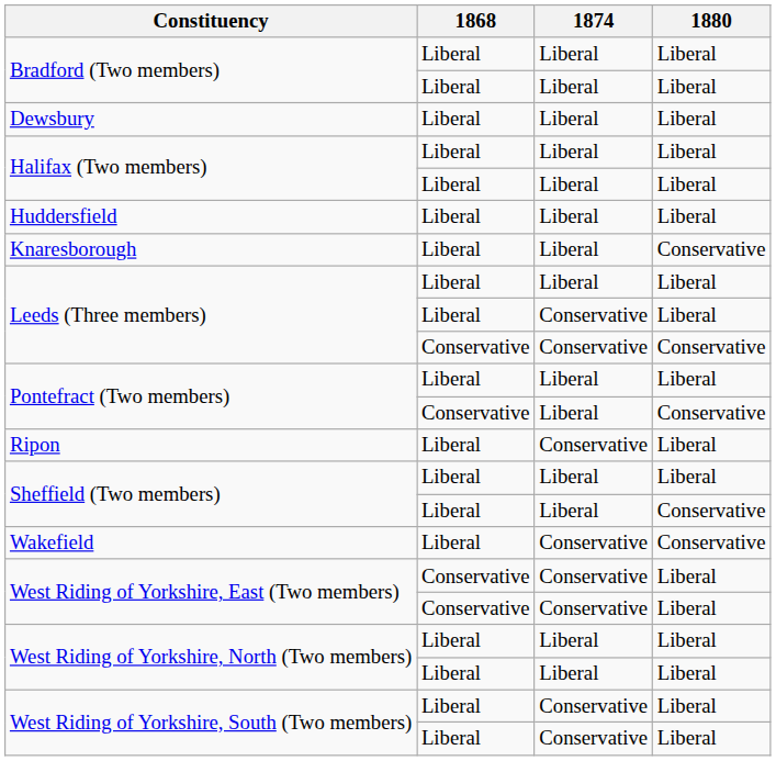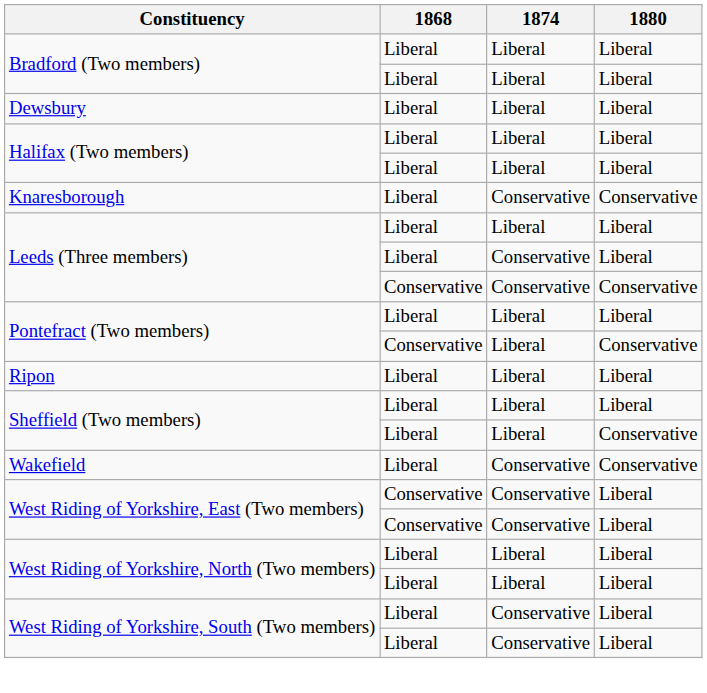- row: Huddersfield | Liberal | Liberal | Liberal
Knaresborough | 1874: Liberal -> Conservative
Ripon | 1874: Conservative -> Liberal
